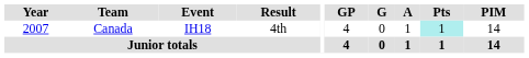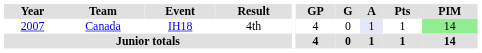Canada | A: no background -> lavender background
Canada | Pts: paleturquoise background -> no background
Canada | PIM: no background -> lightgreen background
